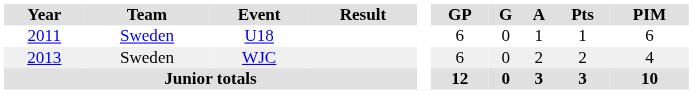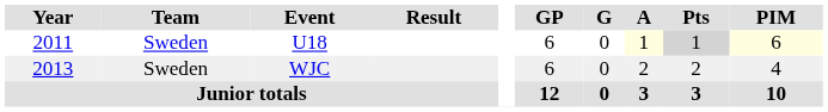U18 | A: no background -> lightyellow background
U18 | Pts: no background -> lightgrey background
U18 | PIM: no background -> lightyellow background
